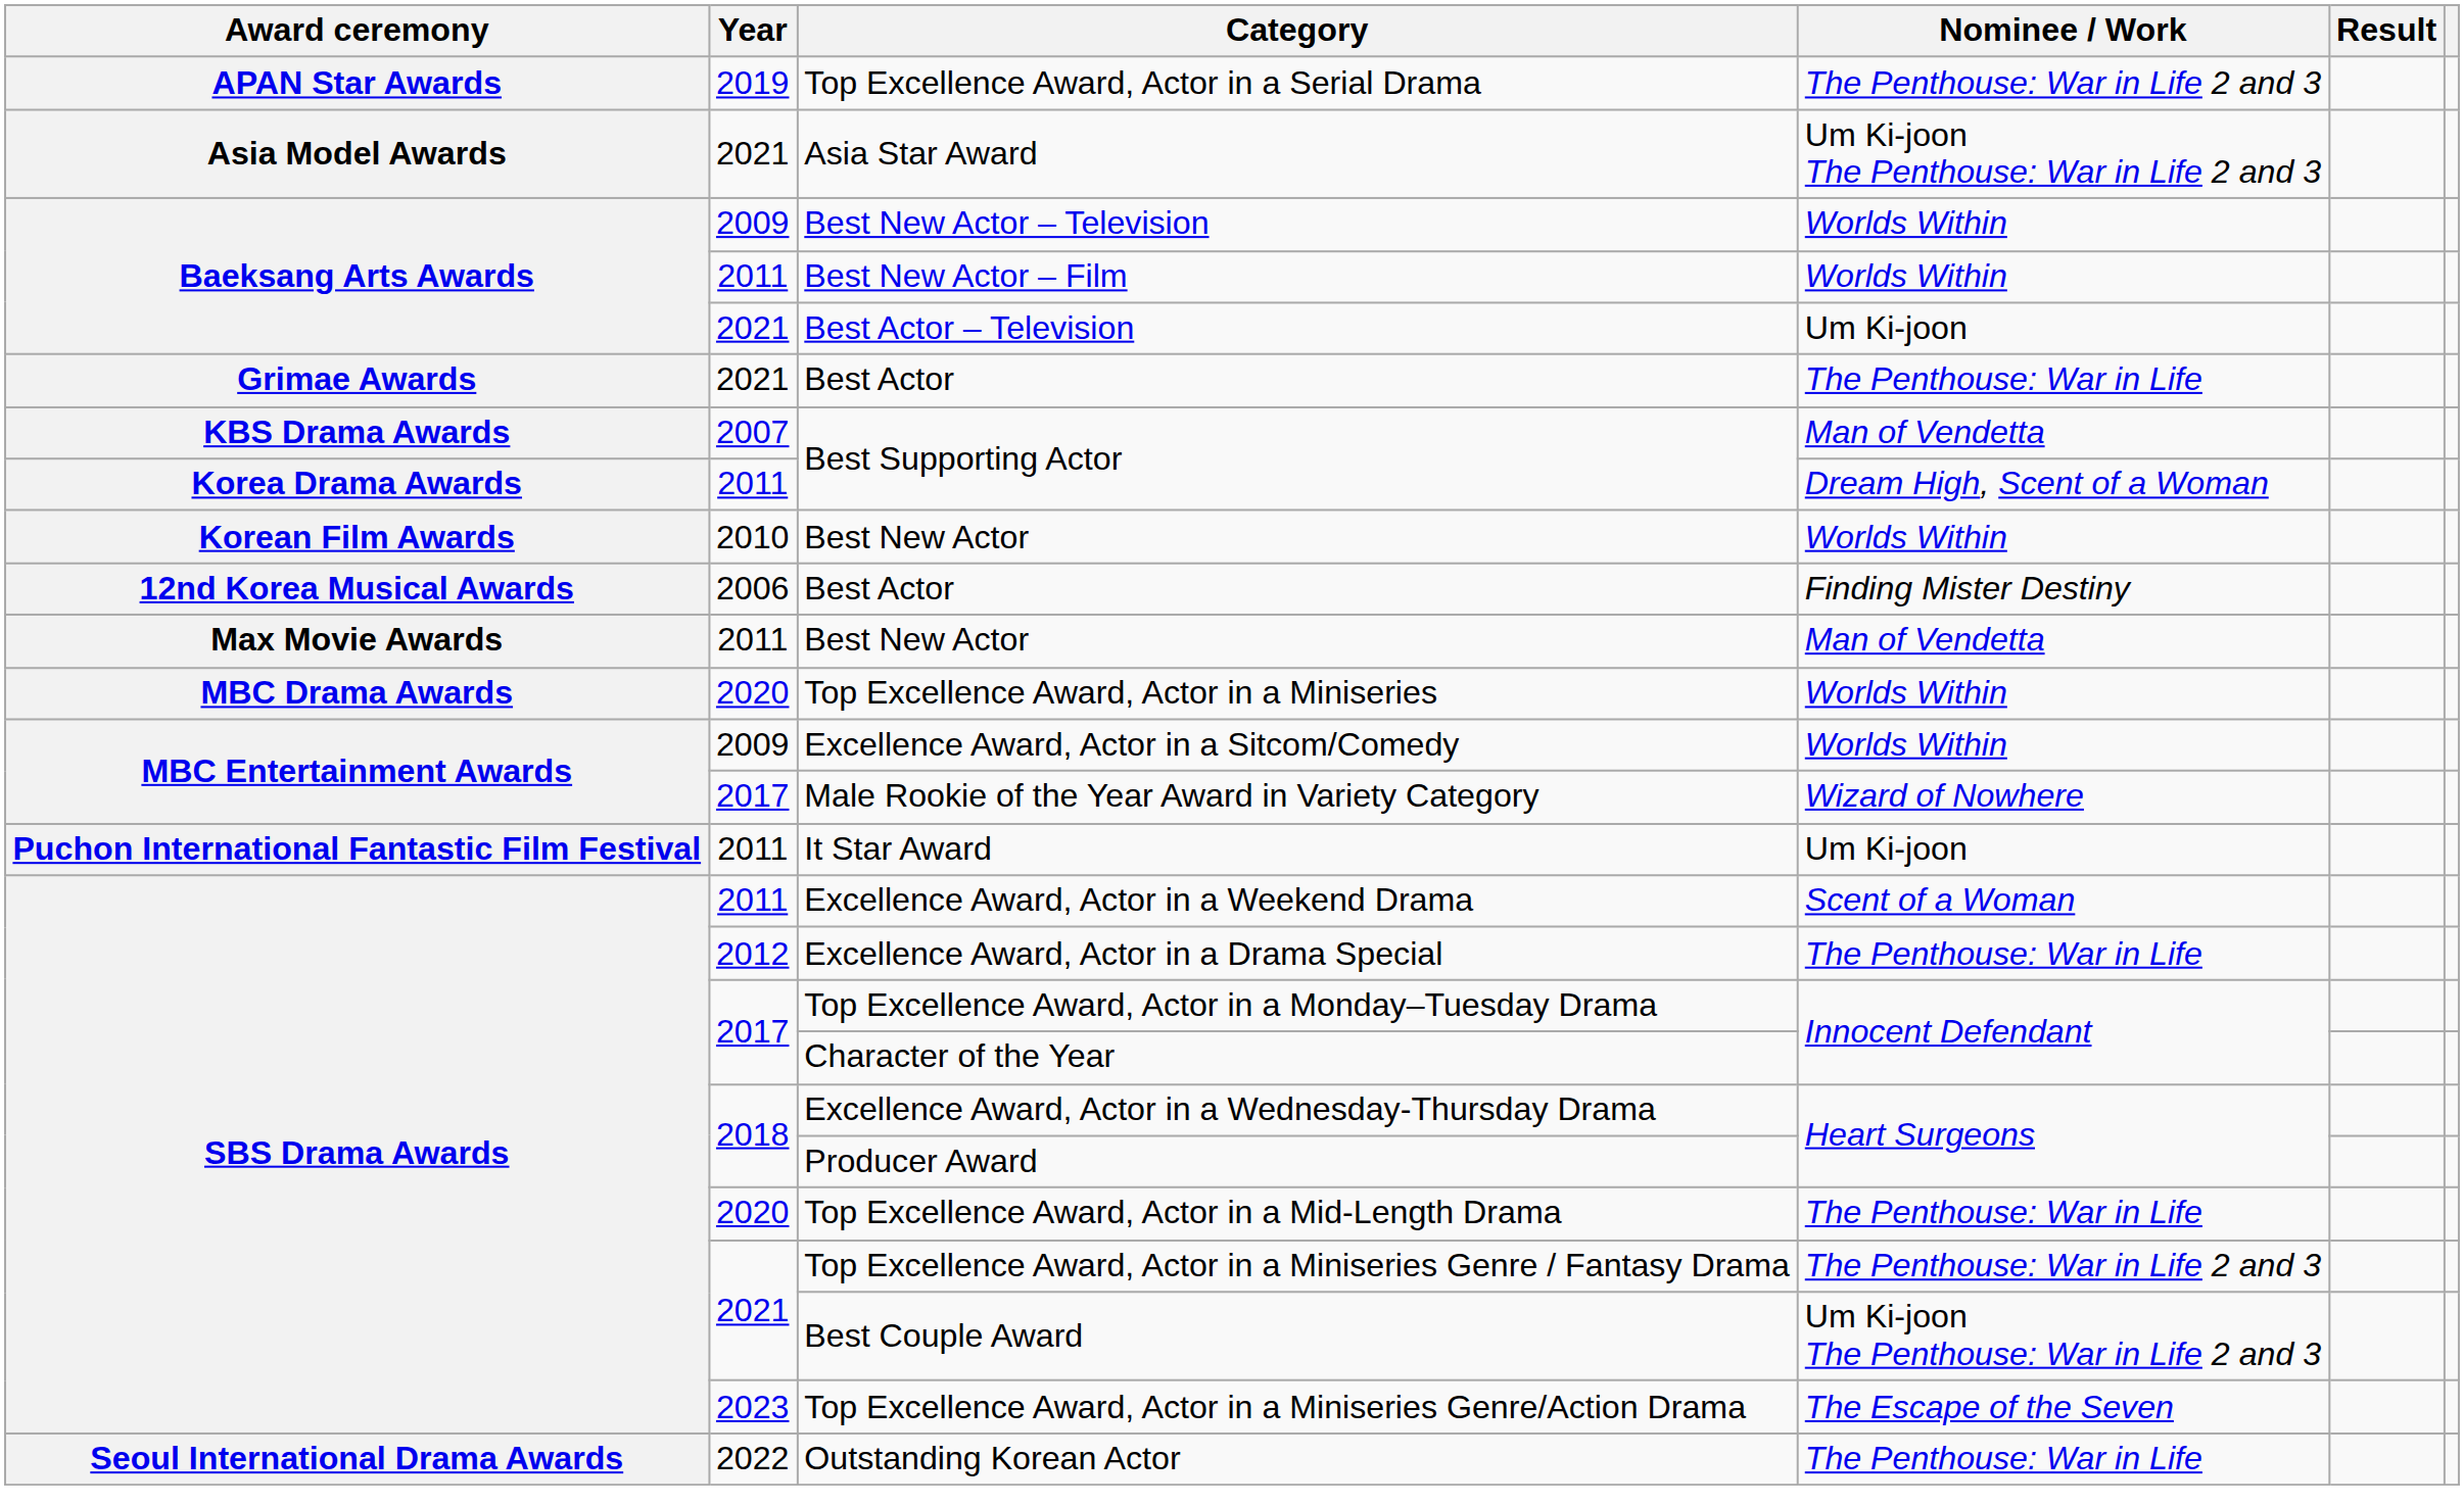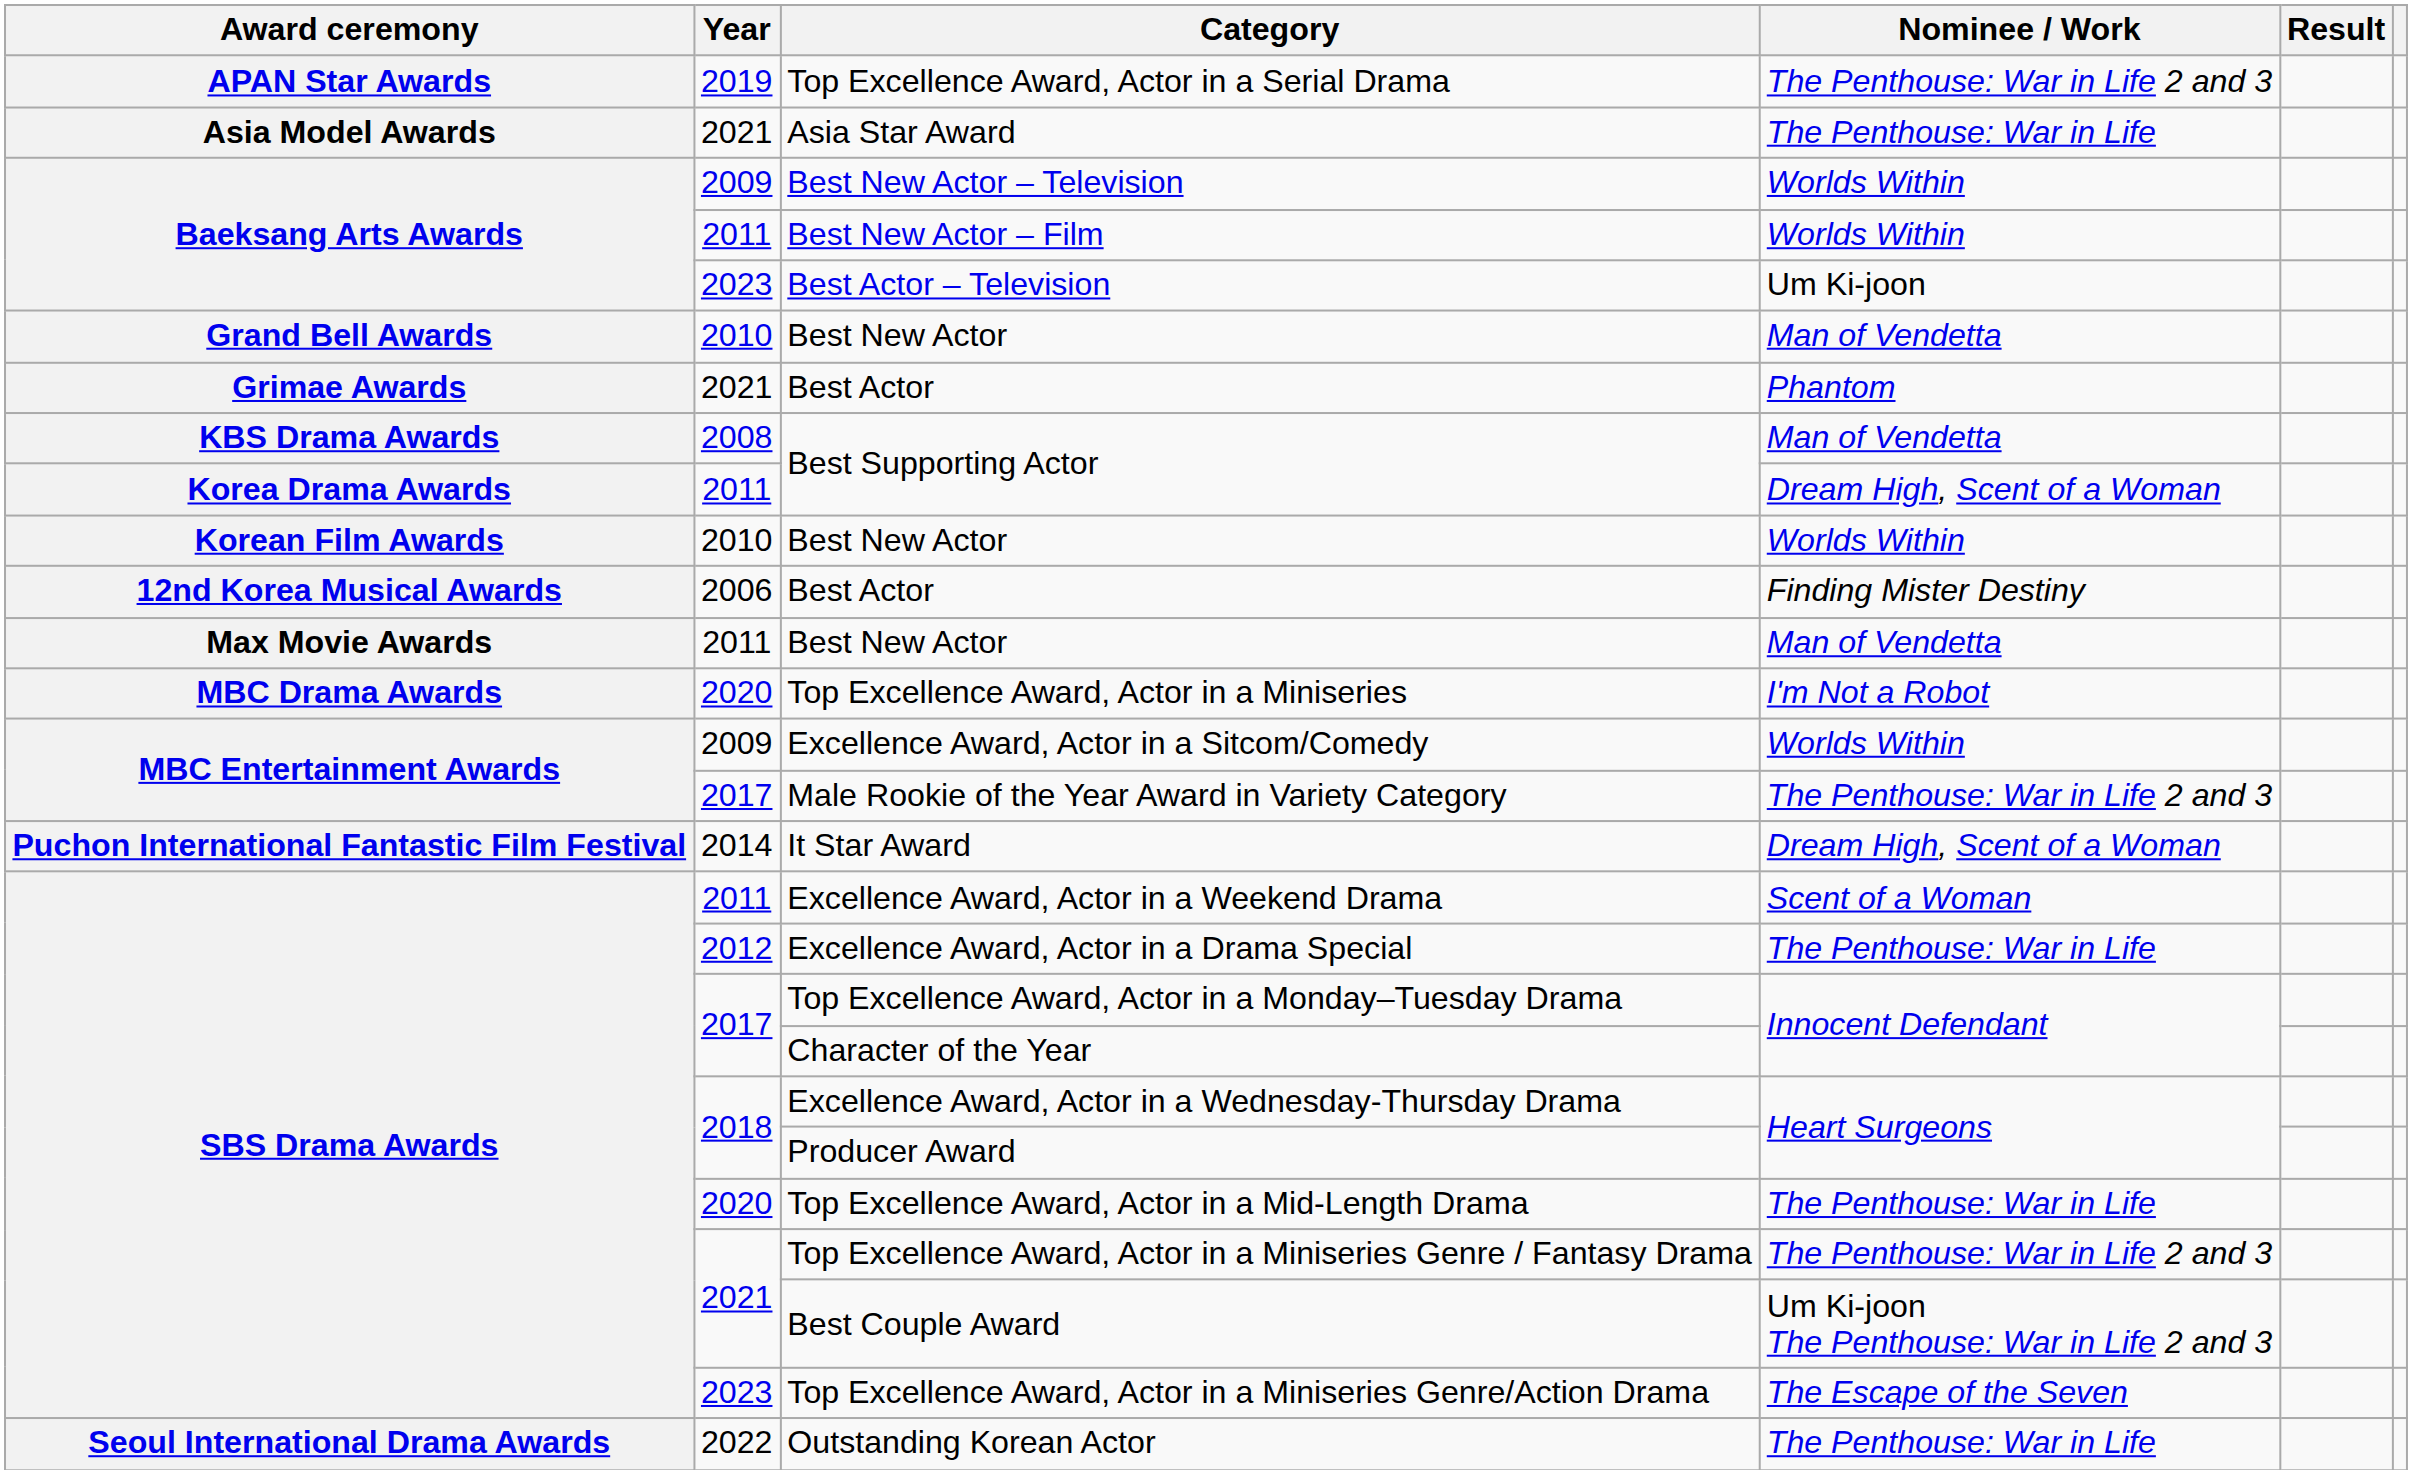Asia Star Award | Nominee / Work: Um Ki-joon The Penthouse: War in Life 2 and 3 -> The Penthouse: War in Life
Best Actor – Television | Year: 2021 -> 2023
+ row: Grand Bell Awards | 2010 | Best New Actor | Man of Vendetta
Grimae Awards / Best Actor | Nominee / Work: The Penthouse: War in Life -> Phantom
KBS Drama Awards / Best Supporting Actor | Year: 2007 -> 2008
Top Excellence Award, Actor in a Miniseries | Nominee / Work: Worlds Within -> I'm Not a Robot
Male Rookie of the Year Award in Variety Category | Nominee / Work: Wizard of Nowhere -> The Penthouse: War in Life 2 and 3
It Star Award | Year: 2011 -> 2014
It Star Award | Nominee / Work: Um Ki-joon -> Dream High, Scent of a Woman
